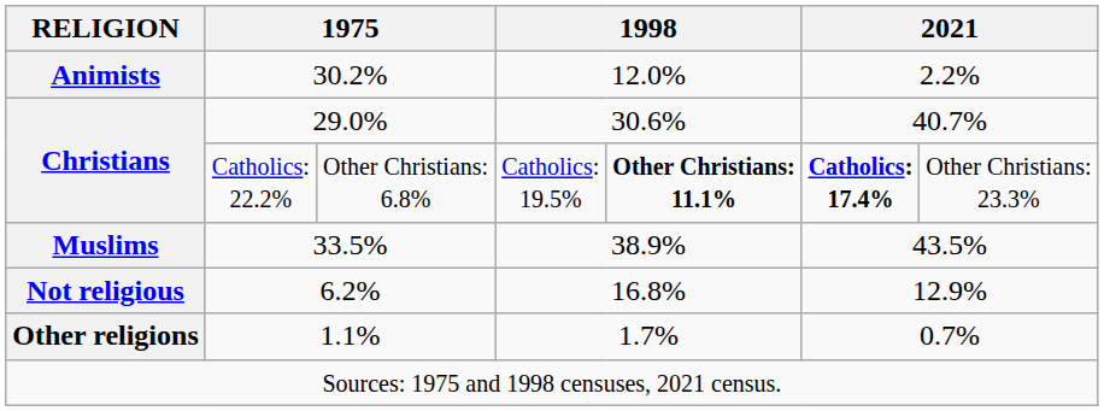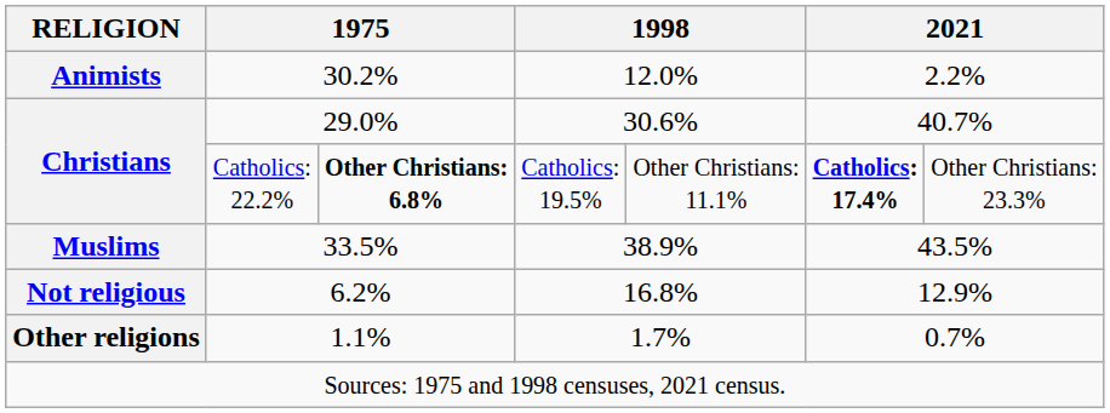Catholics: 22.2% | column 3: normal -> bold
Catholics: 22.2% | column 5: bold -> normal
